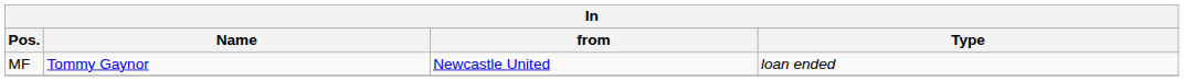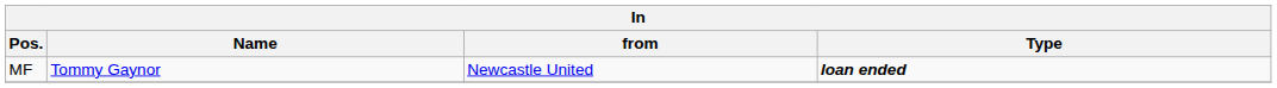MF | Type: normal -> bold
